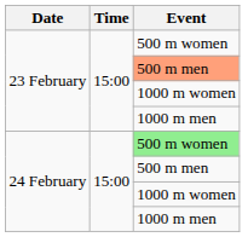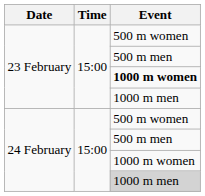23 February / 500 m men | Event: lightsalmon background -> no background
23 February / 1000 m women | Event: normal -> bold
24 February / 500 m women | Event: lightgreen background -> no background
24 February / 1000 m men | Event: no background -> lightgrey background
